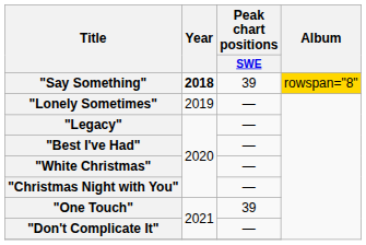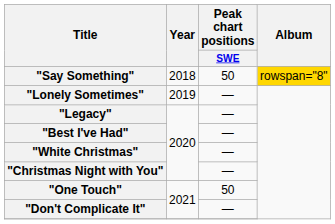"Say Something" | Year: bold -> normal
"Say Something" | Peak chart positions / SWE: 39 -> 50
"One Touch" | Peak chart positions / SWE: 39 -> 50
